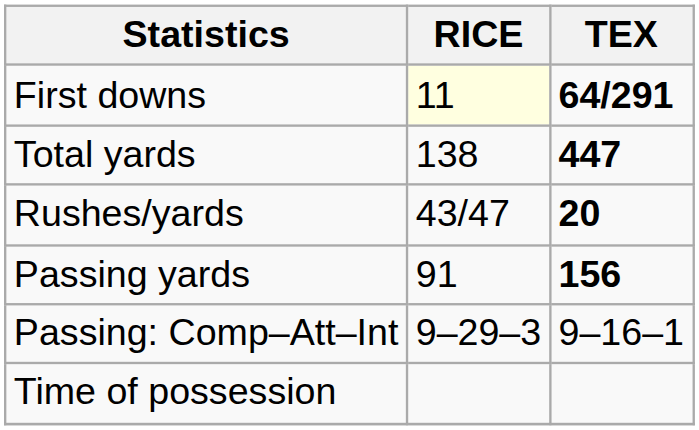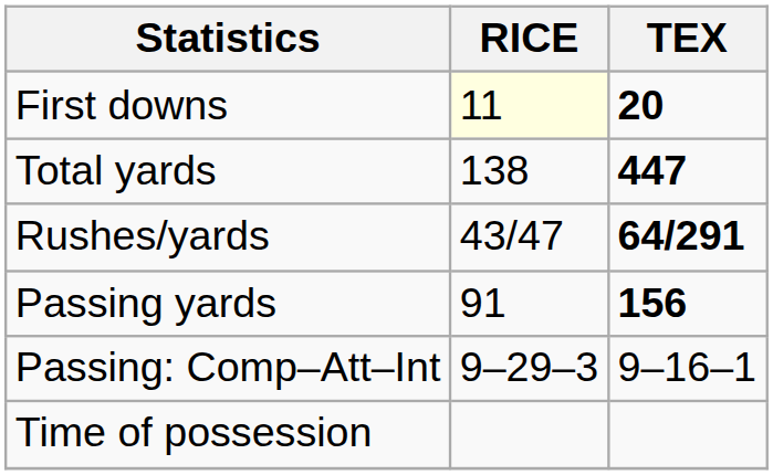First downs | TEX: 64/291 -> 20
Rushes/yards | TEX: 20 -> 64/291
